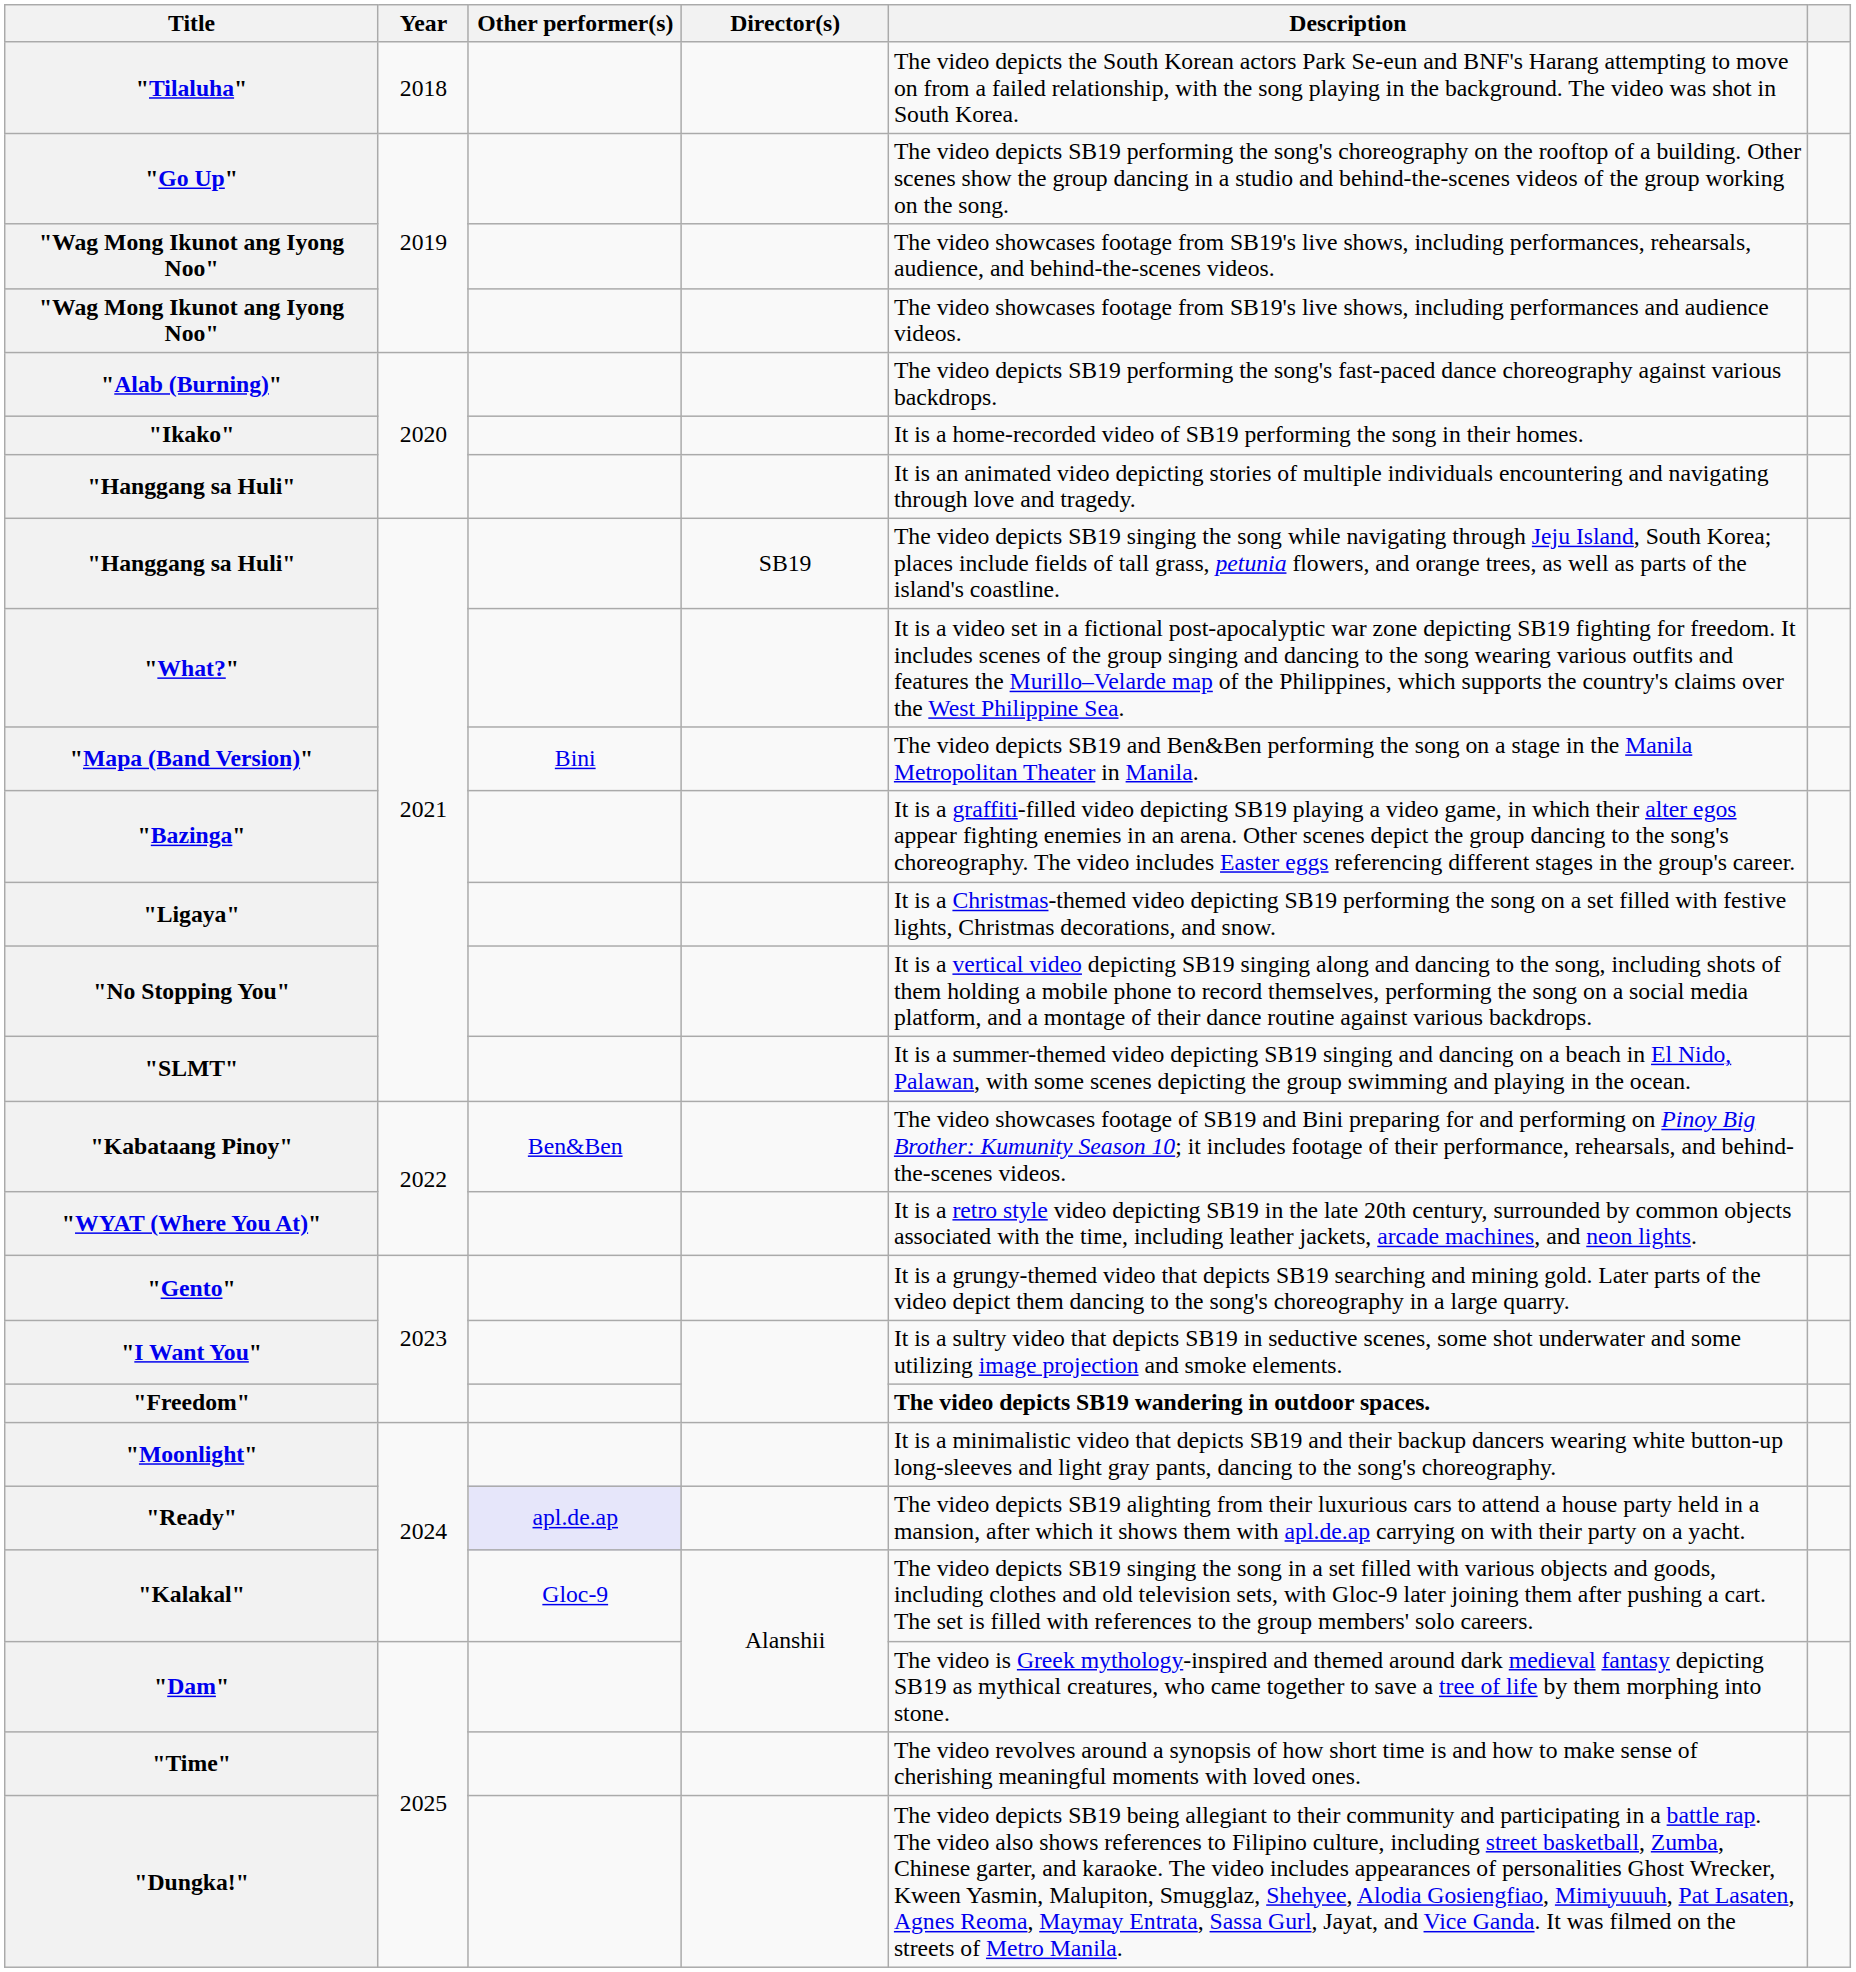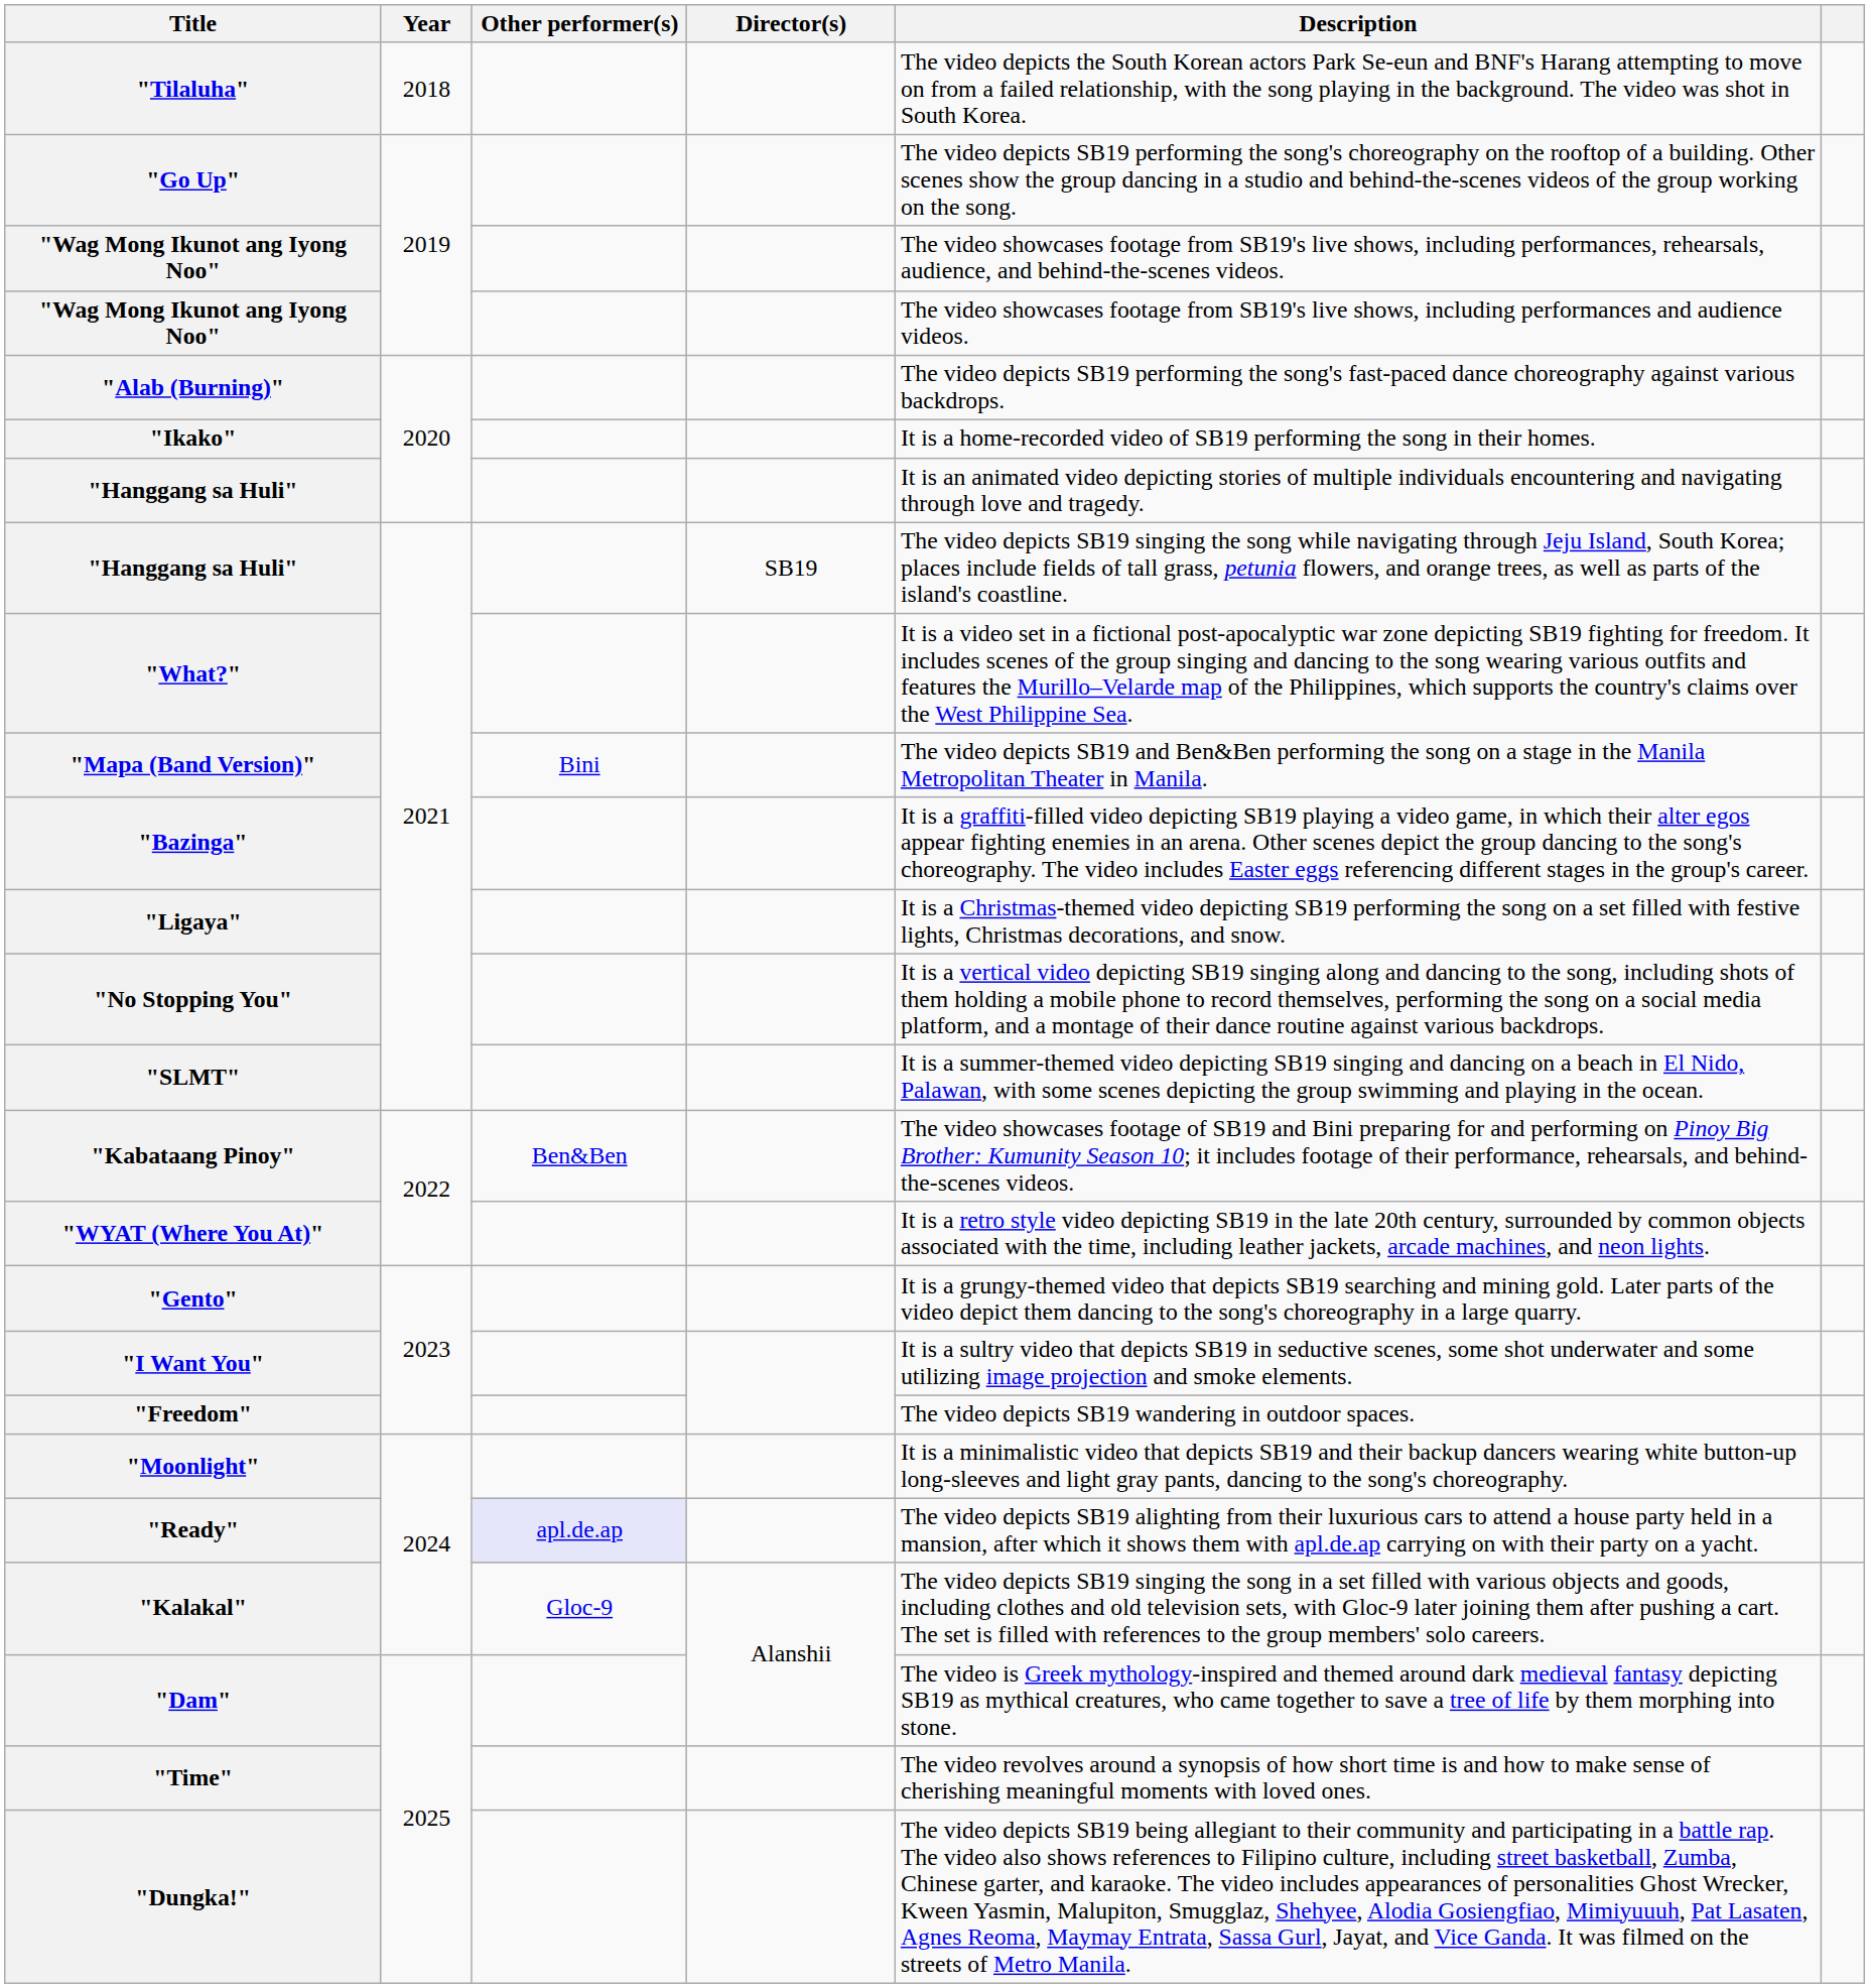"Freedom" | Description: bold -> normal
